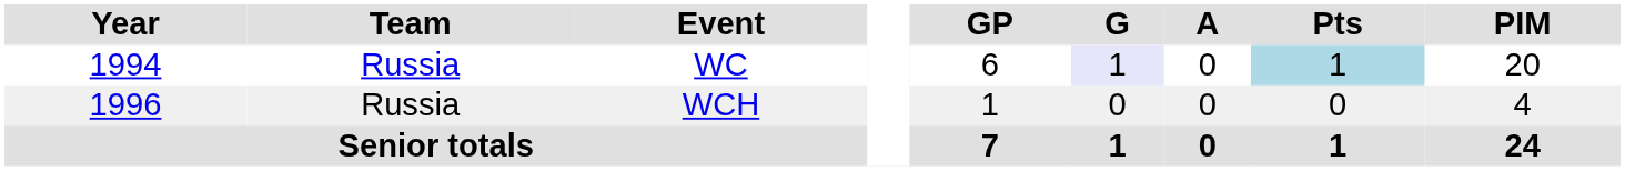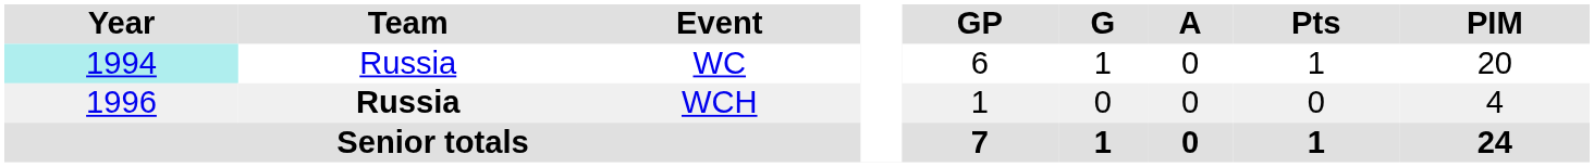WC | Year: no background -> paleturquoise background
WC | G: lavender background -> no background
WC | Pts: lightblue background -> no background
WCH | Team: normal -> bold
